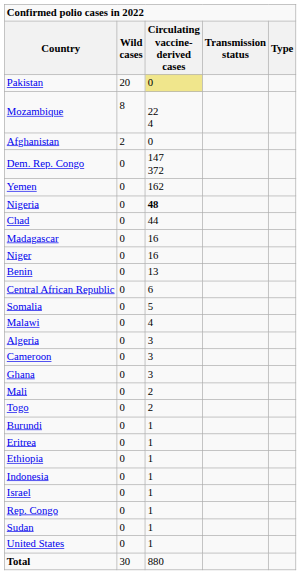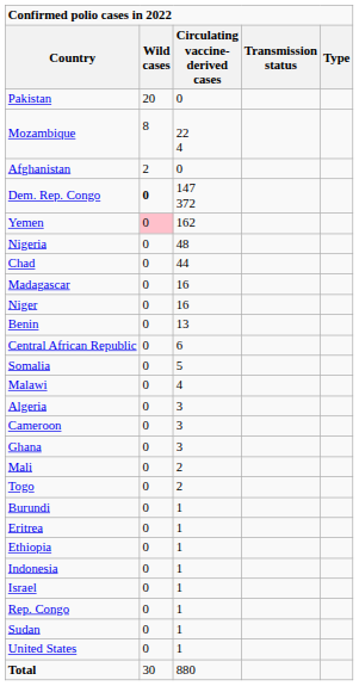Pakistan | column 3: khaki background -> no background
Dem. Rep. Congo | column 2: normal -> bold
Yemen | column 2: no background -> pink background
Nigeria | column 3: bold -> normal
